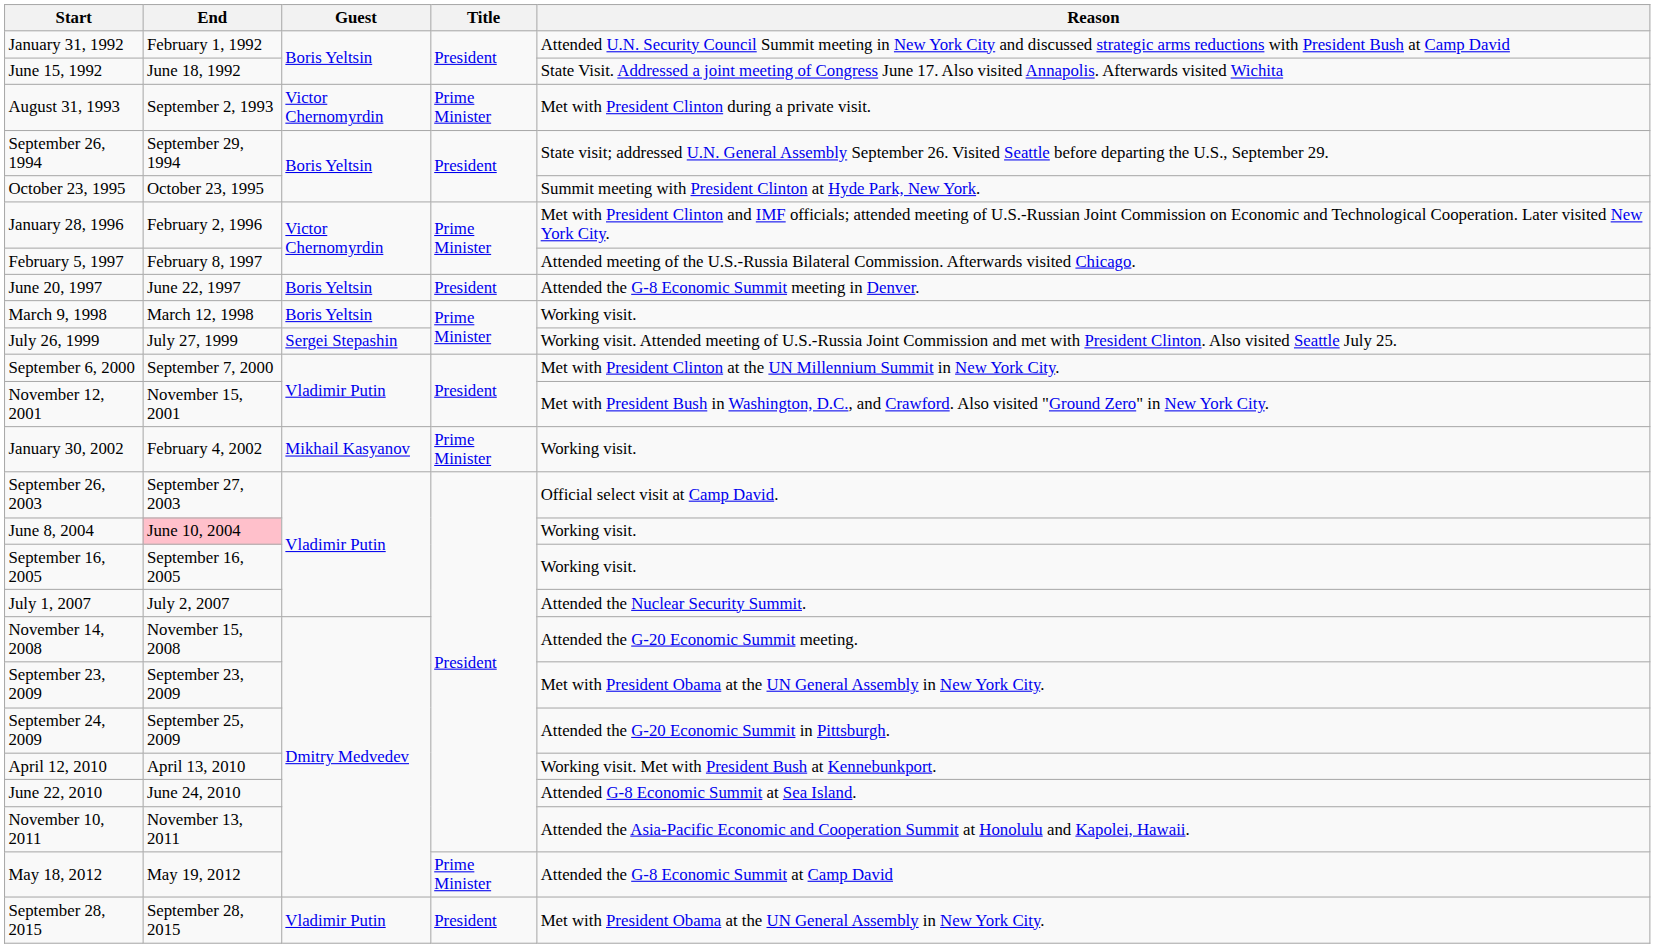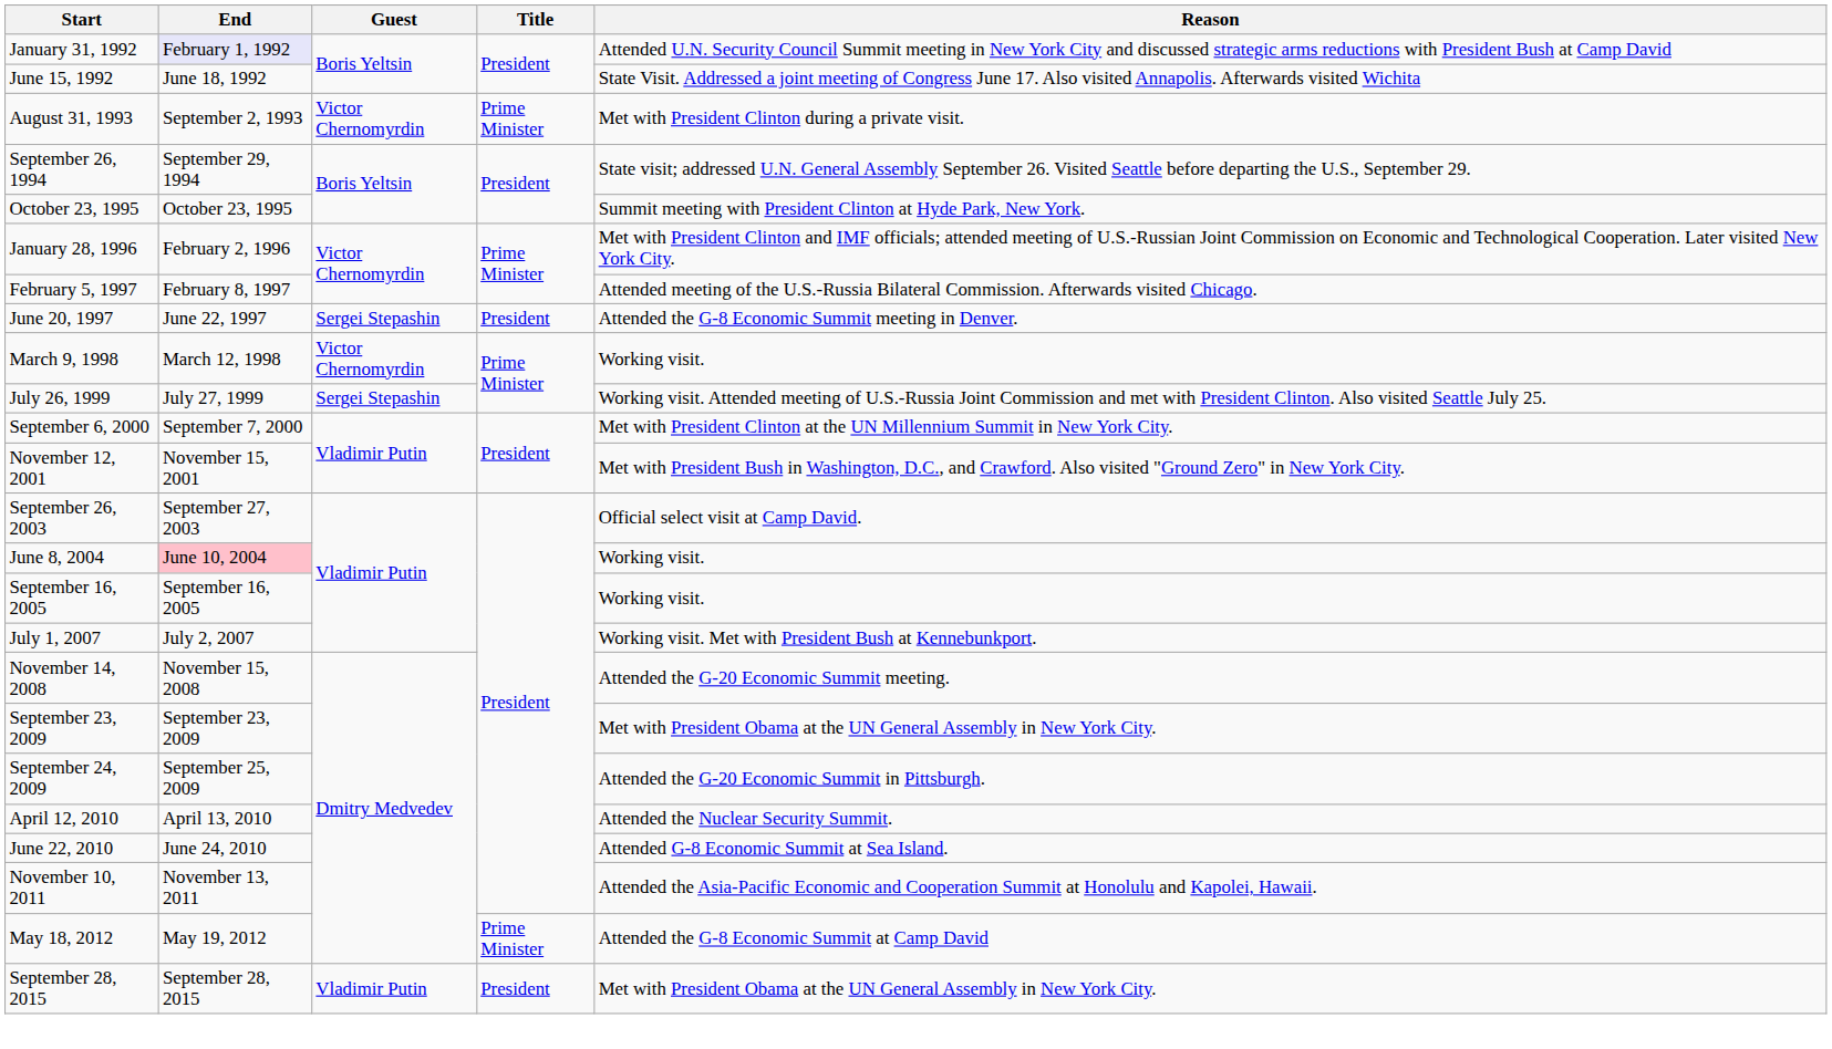January 31, 1992 | End: no background -> lavender background
June 20, 1997 | Guest: Boris Yeltsin -> Sergei Stepashin
March 9, 1998 | Guest: Boris Yeltsin -> Victor Chernomyrdin
- row: January 30, 2002 | February 4, 2002 | Mikhail Kasyanov | Prime Minister | Working visit.
July 1, 2007 | Reason: Attended the Nuclear Security Summit. -> Working visit. Met with President Bush at Kennebunkport.
April 12, 2010 | Reason: Working visit. Met with President Bush at Kennebunkport. -> Attended the Nuclear Security Summit.
